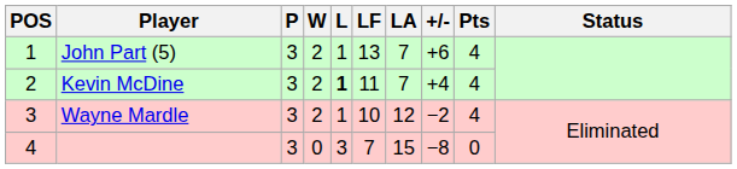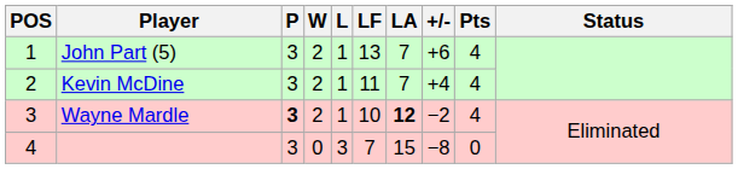Kevin McDine | L: bold -> normal
Wayne Mardle | P: normal -> bold
Wayne Mardle | LA: normal -> bold
